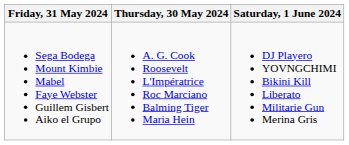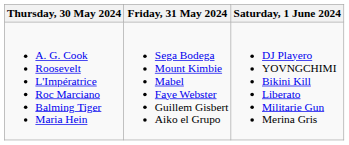columns swapped: Thursday, 30 May 2024 <-> Friday, 31 May 2024
